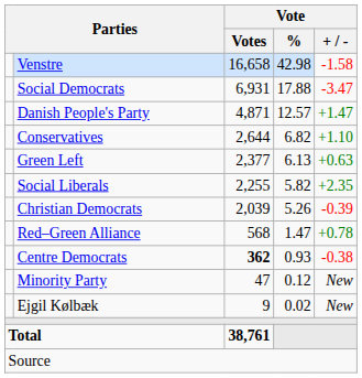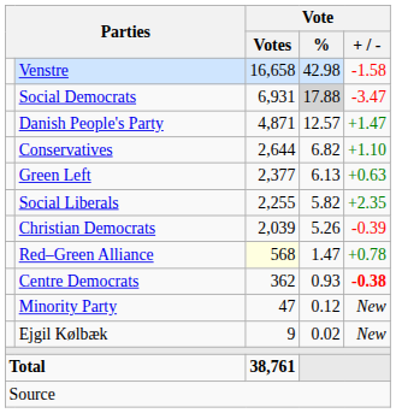Social Democrats | Vote / %: no background -> lightgrey background
Red–Green Alliance | Vote / Votes: no background -> lightyellow background
Centre Democrats | Vote / Votes: bold -> normal
Centre Democrats | Vote / + / -: normal -> bold
